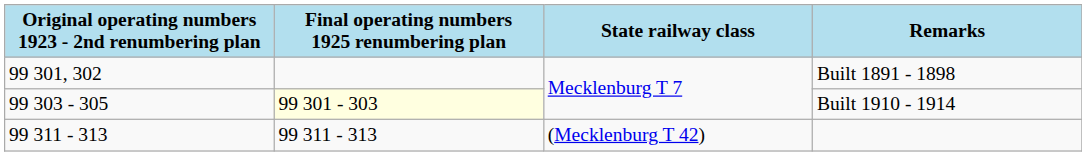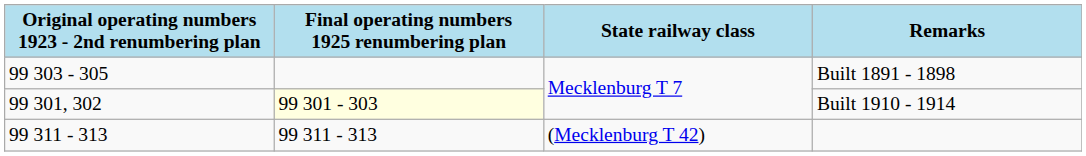Built 1891 - 1898 | Original operating numbers 1923 - 2nd renumbering plan: 99 301, 302 -> 99 303 - 305
Built 1910 - 1914 | Original operating numbers 1923 - 2nd renumbering plan: 99 303 - 305 -> 99 301, 302
